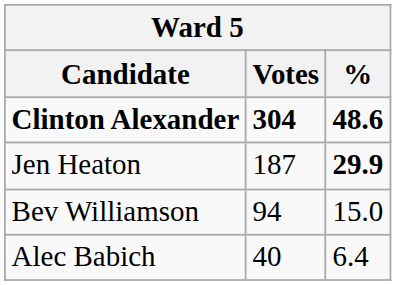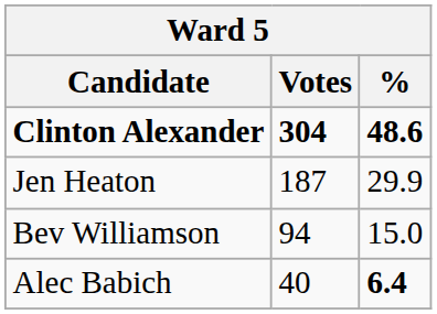Jen Heaton | %: bold -> normal
Alec Babich | %: normal -> bold
